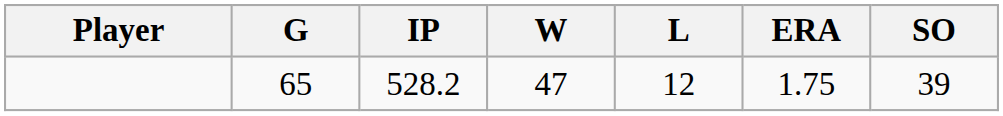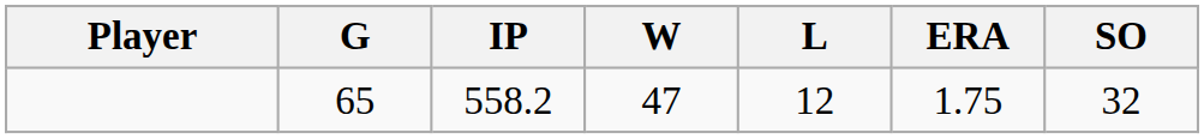row 2 | IP: 528.2 -> 558.2
row 2 | SO: 39 -> 32
